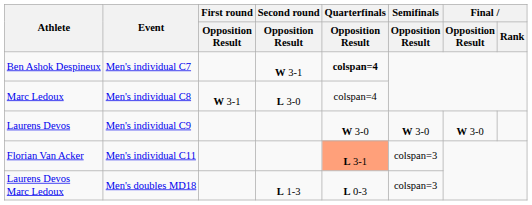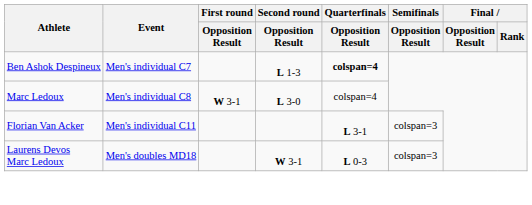Ben Ashok Despineux | Second round / Opposition Result: W 3-1 -> L 1-3
- row: Laurens Devos | Men's individual C9 | W 3-0 | W 3-0 | W 3-0
Florian Van Acker | Quarterfinals / Opposition Result: lightsalmon background -> no background
Laurens Devos Marc Ledoux | Second round / Opposition Result: L 1-3 -> W 3-1
